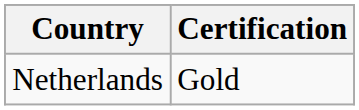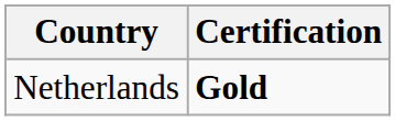Netherlands | Certification: normal -> bold
